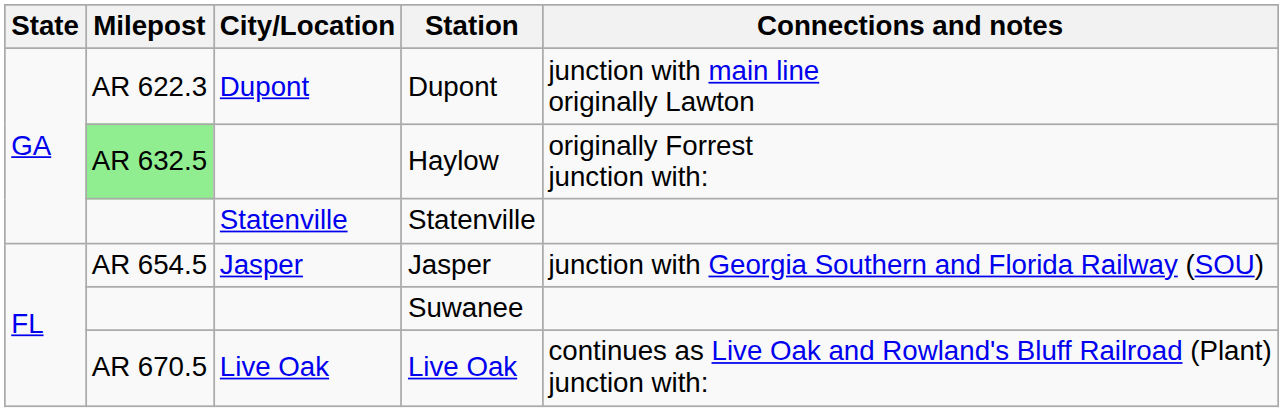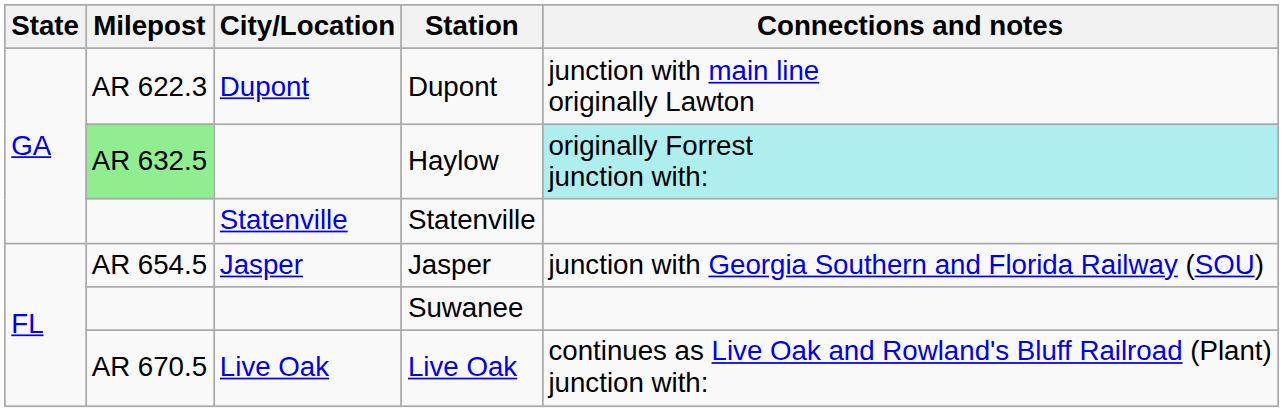Haylow | Connections and notes: no background -> paleturquoise background
